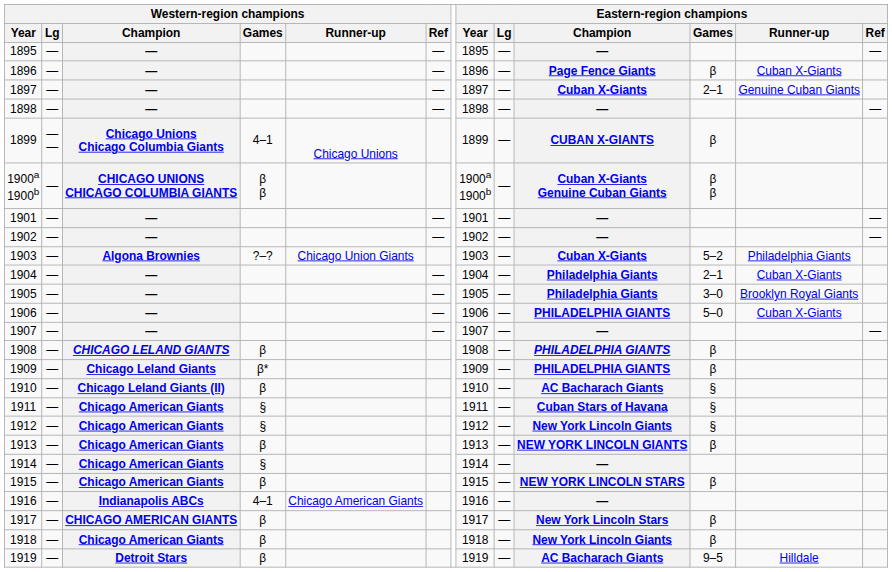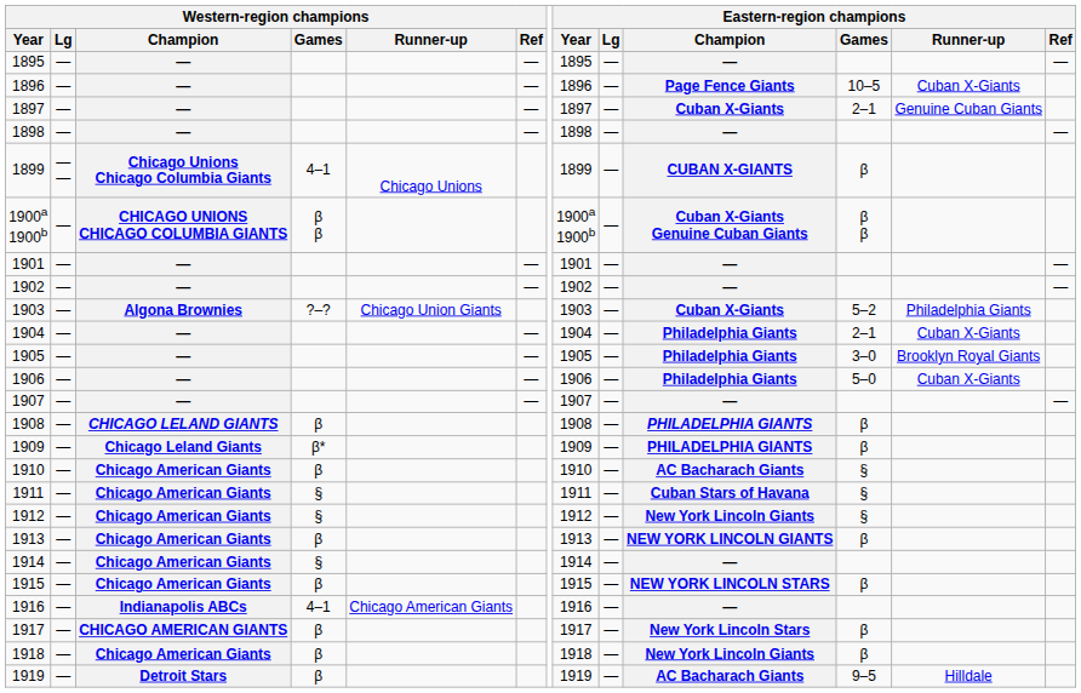row 4 | Eastern-region champions / Games: β -> 10–5
row 14 | Eastern-region champions / Champion: PHILADELPHIA GIANTS -> Philadelphia Giants
row 18 | Western-region champions / Champion: Chicago Leland Giants (II) -> Chicago American Giants
